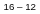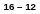row 1 | column 1: normal -> bold
